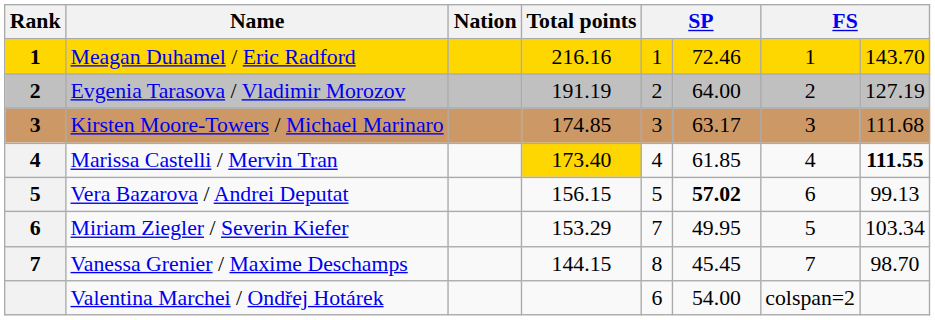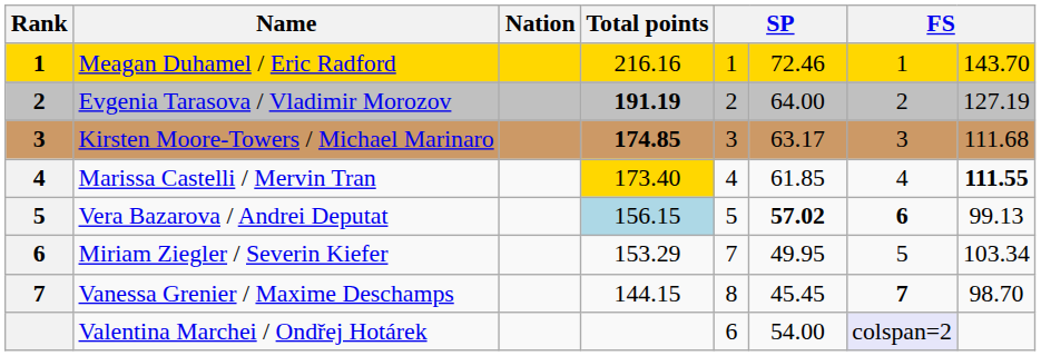Evgenia Tarasova / Vladimir Morozov | Total points: normal -> bold
Kirsten Moore-Towers / Michael Marinaro | Total points: normal -> bold
Vera Bazarova / Andrei Deputat | Total points: no background -> lightblue background
Vera Bazarova / Andrei Deputat | column 7: normal -> bold
Vanessa Grenier / Maxime Deschamps | column 7: normal -> bold
Valentina Marchei / Ondřej Hotárek | column 7: no background -> lavender background
